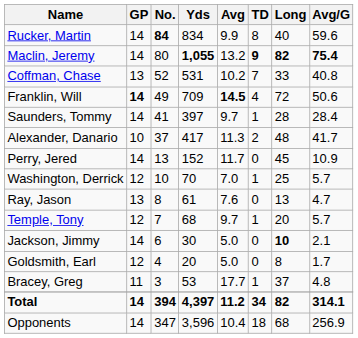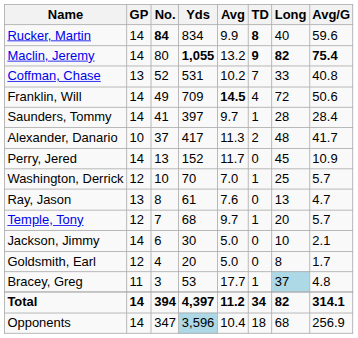Rucker, Martin | TD: normal -> bold
Franklin, Will | GP: bold -> normal
Jackson, Jimmy | Long: bold -> normal
Bracey, Greg | Long: no background -> lightblue background
Opponents | Yds: no background -> lightblue background
